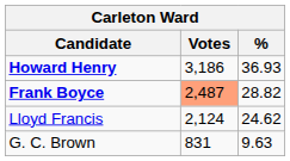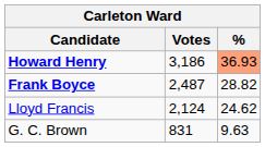Howard Henry | %: no background -> lightsalmon background
Frank Boyce | Votes: lightsalmon background -> no background
